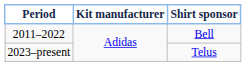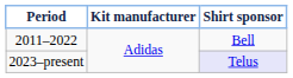2023–present | Shirt sponsor: no background -> lavender background
